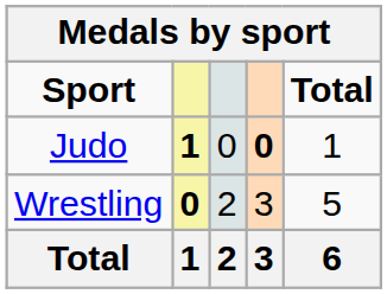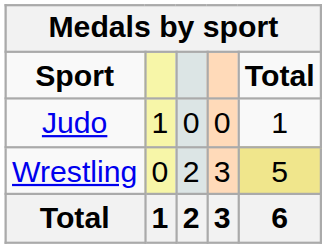Judo | column 2: bold -> normal
Judo | column 4: bold -> normal
Wrestling | column 2: bold -> normal
Wrestling | Total: no background -> khaki background
